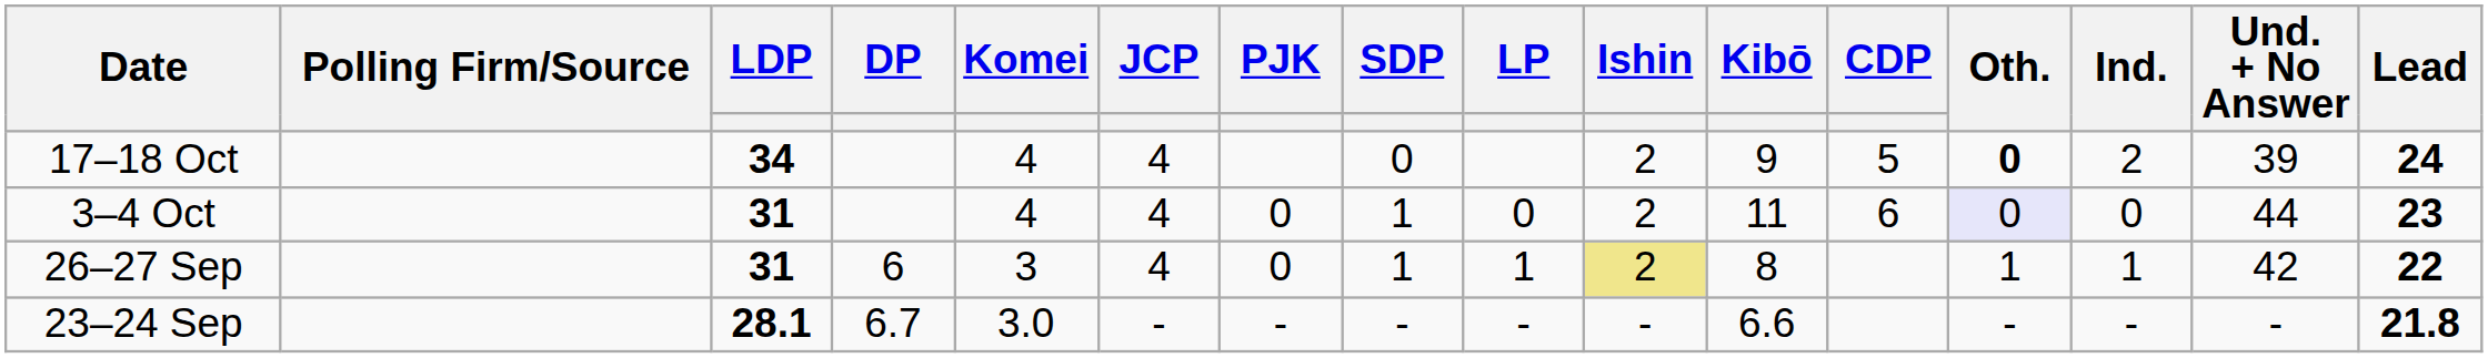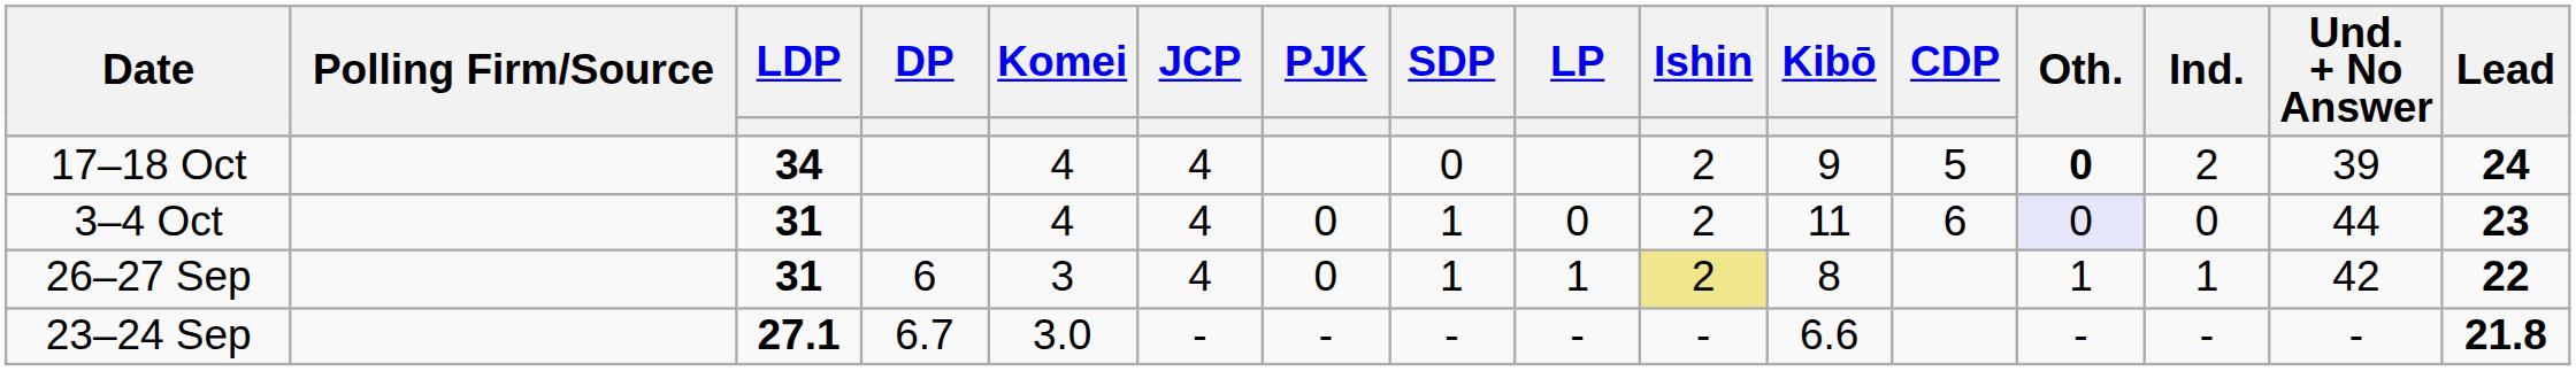23–24 Sep | LDP: 28.1 -> 27.1
